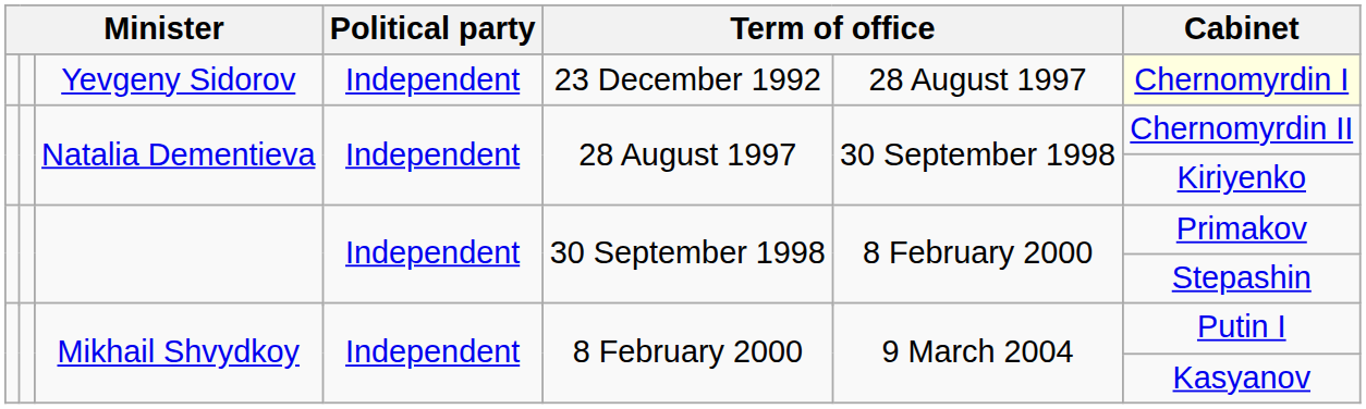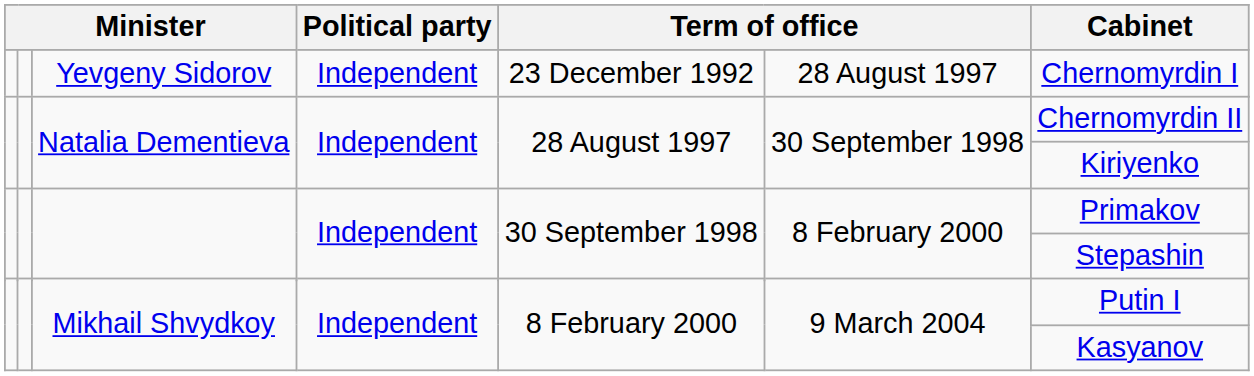row 2 | Cabinet: lightyellow background -> no background
